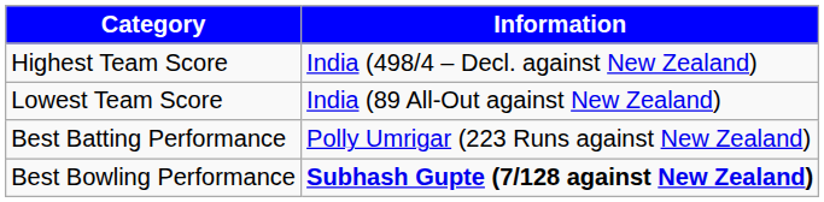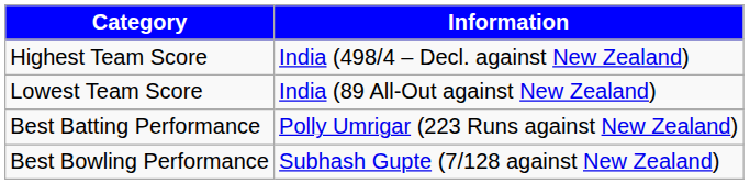Best Bowling Performance | Information: bold -> normal
